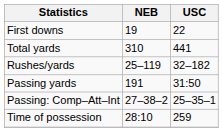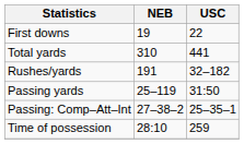Rushes/yards | NEB: 25–119 -> 191
Passing yards | NEB: 191 -> 25–119
